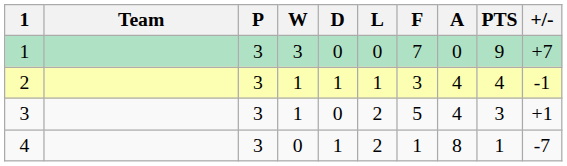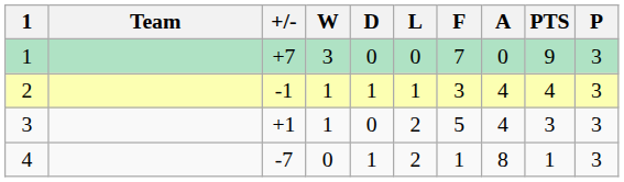columns swapped: P <-> +/-
